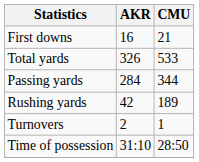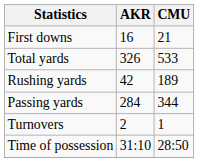rows swapped: Rushing yards <-> Passing yards
